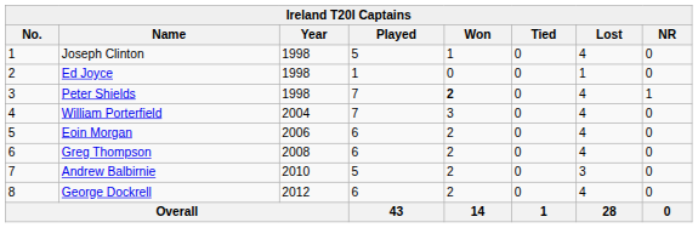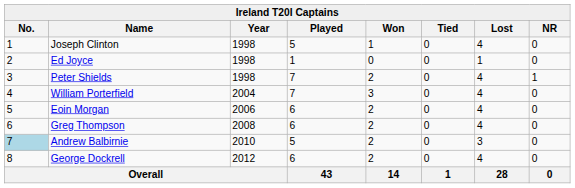Peter Shields | Won: bold -> normal
Andrew Balbirnie | No.: no background -> lightblue background
